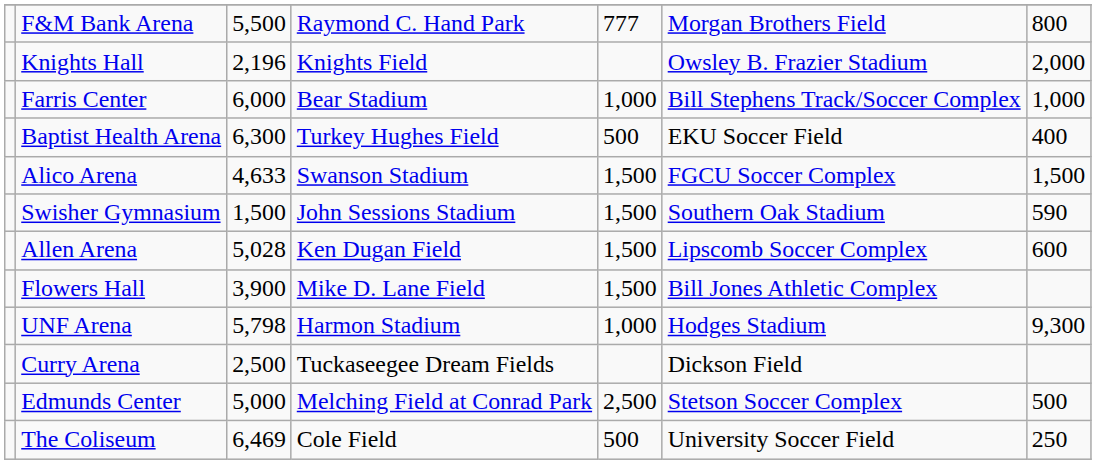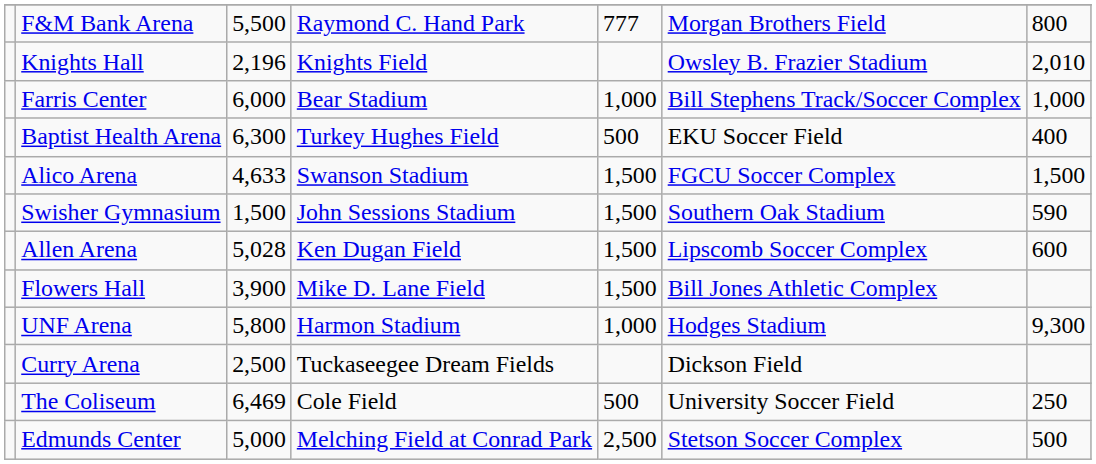Knights Hall | column 7: 2,000 -> 2,010
UNF Arena | column 3: 5,798 -> 5,800
rows swapped: Edmunds Center <-> The Coliseum
